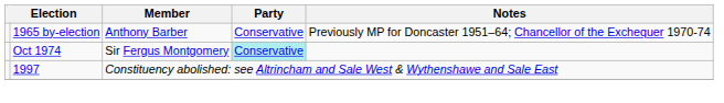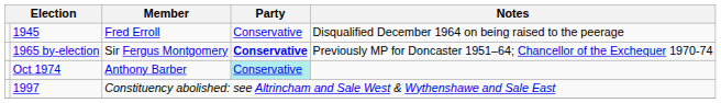+ row: 1945 | Fred Erroll | Conservative | Disqualified December 1964 on being raised to the peerage
1965 by-election | Member: Anthony Barber -> Sir Fergus Montgomery
1965 by-election | Party: normal -> bold
Oct 1974 | Member: Sir Fergus Montgomery -> Anthony Barber
